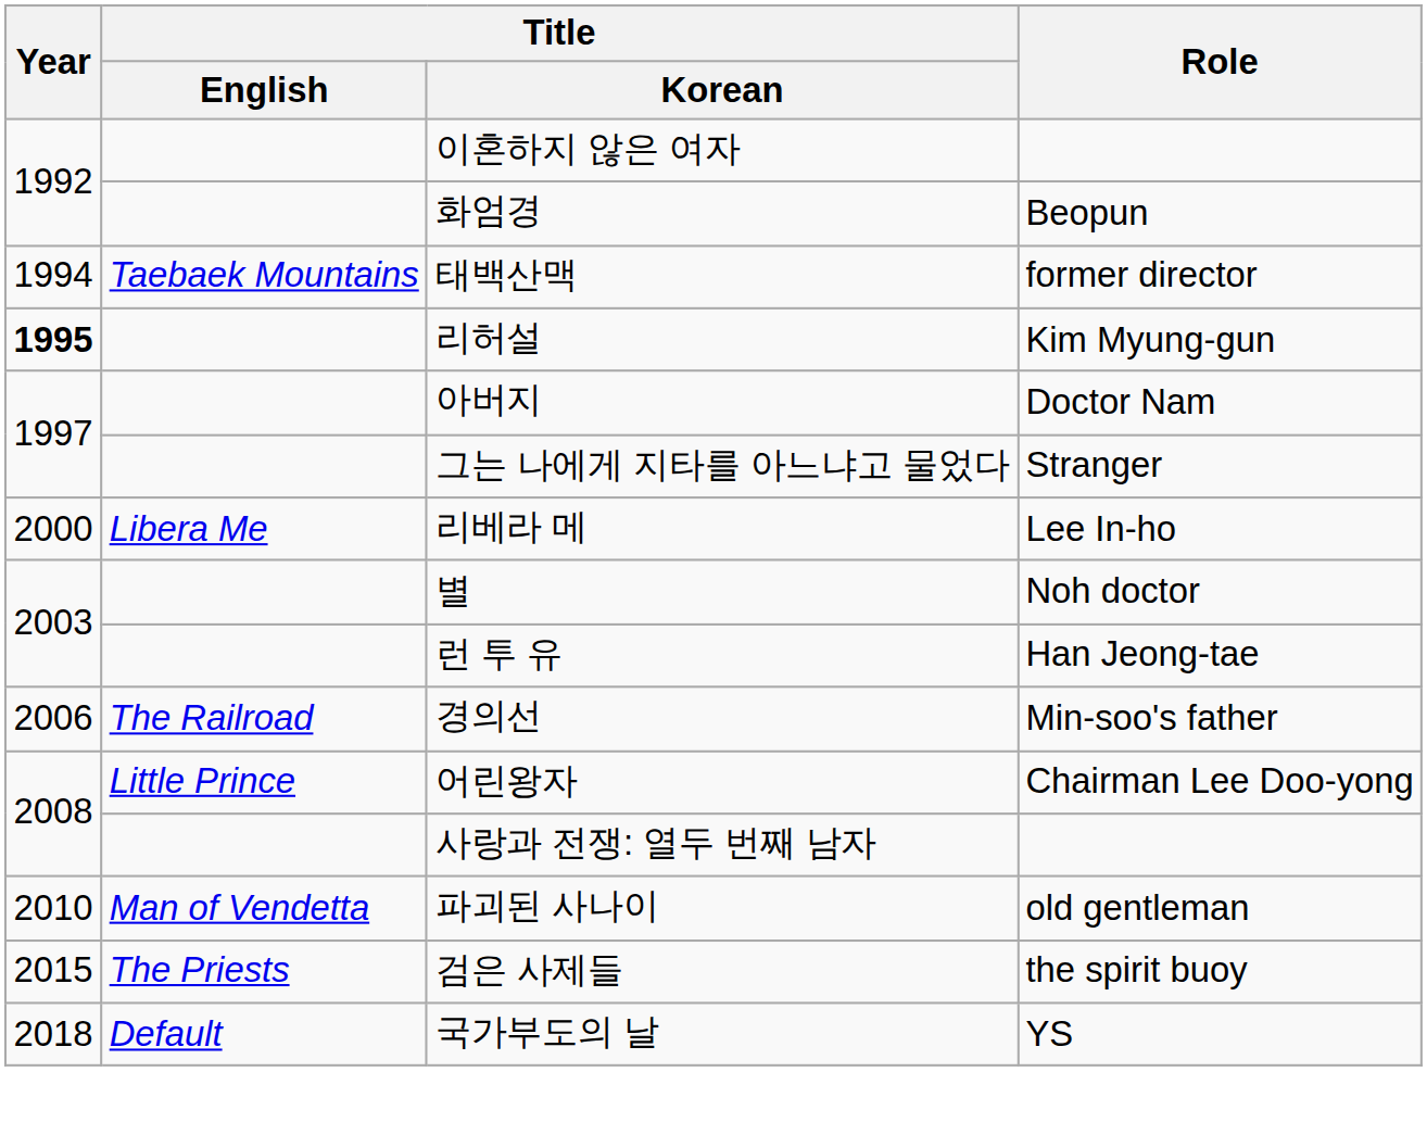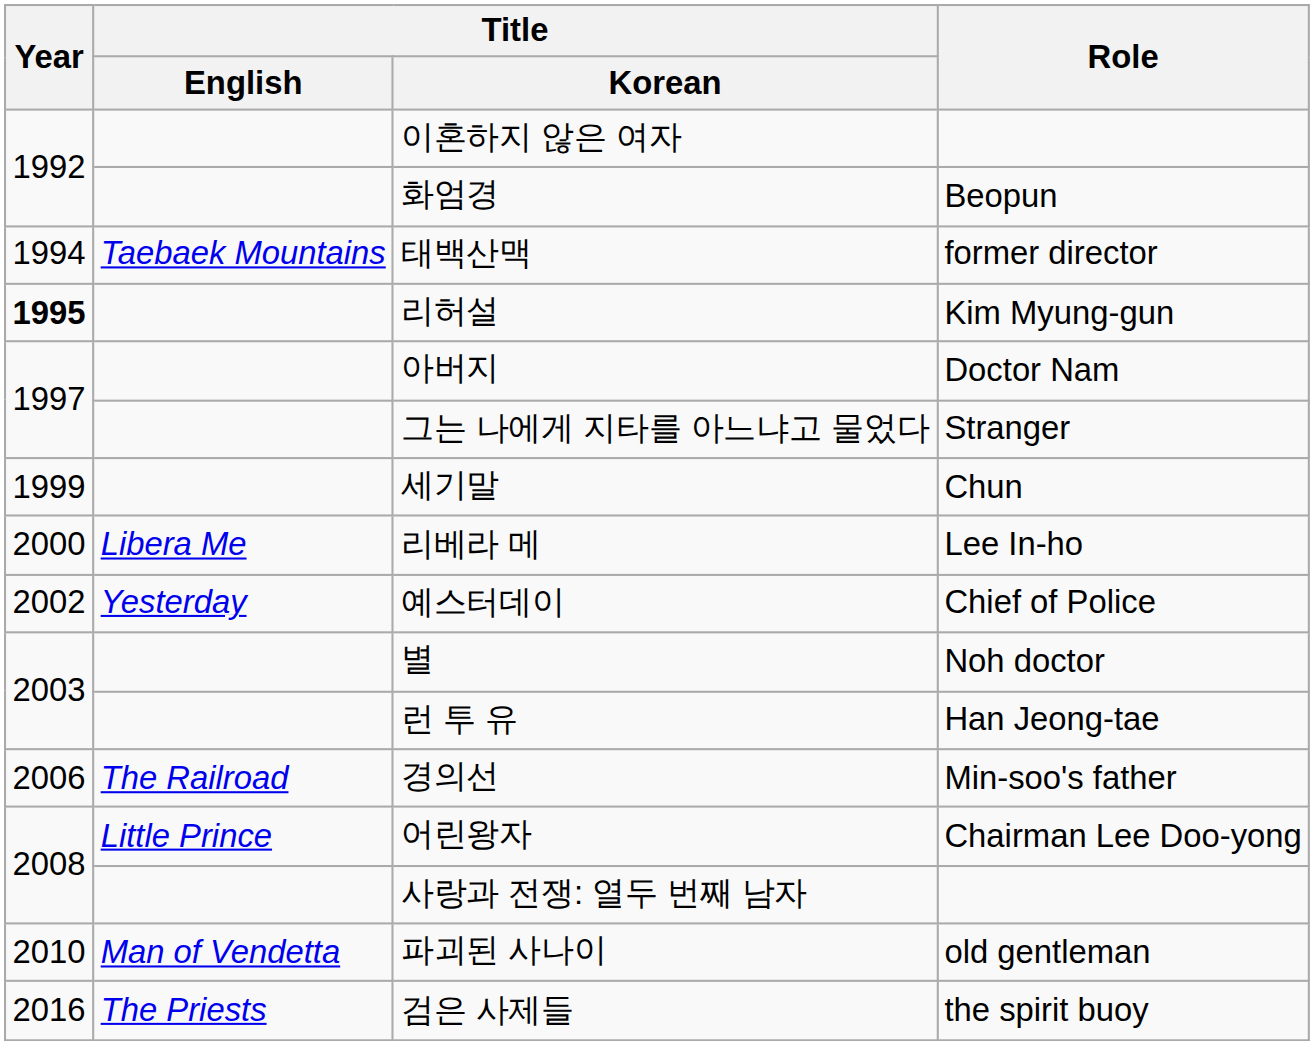+ row: 1999 | 세기말 | Chun
+ row: 2002 | Yesterday | 예스터데이 | Chief of Police
검은 사제들 | Year: 2015 -> 2016
- row: 2018 | Default | 국가부도의 날 | YS
